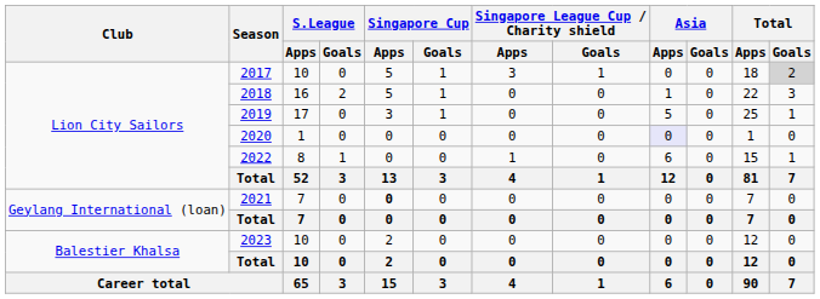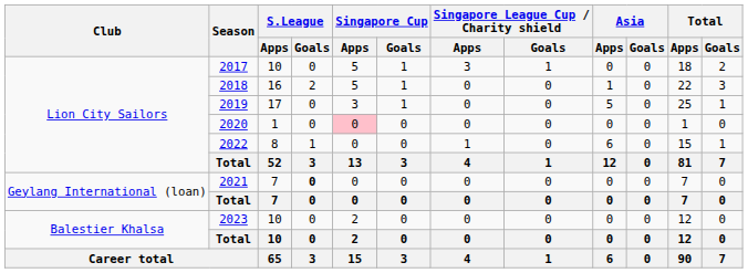2017 | Total / Goals: lightgrey background -> no background
2020 | Singapore Cup / Apps: no background -> pink background
2020 | Asia / Apps: lavender background -> no background
2021 | S.League / Goals: normal -> bold
2021 | Singapore Cup / Apps: bold -> normal
